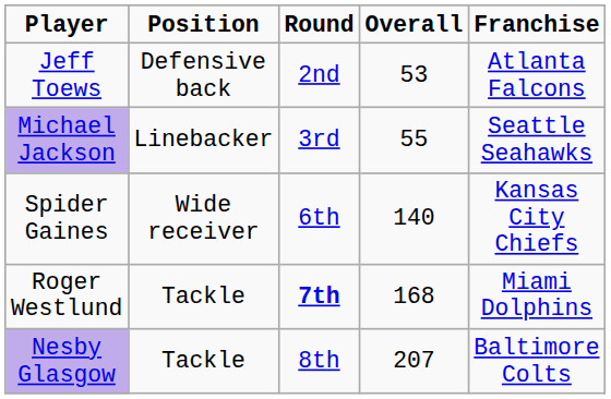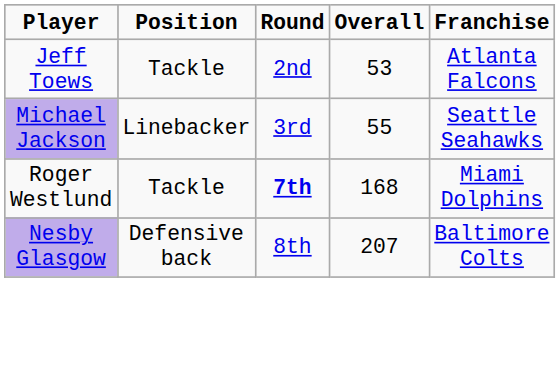Jeff Toews | Position: Defensive back -> Tackle
- row: Spider Gaines | Wide receiver | 6th | 140 | Kansas City Chiefs
Nesby Glasgow | Position: Tackle -> Defensive back
